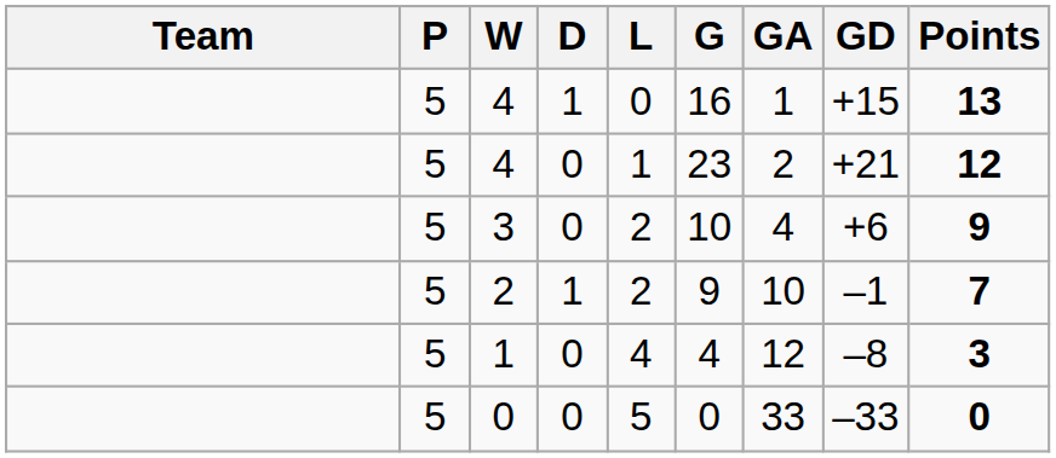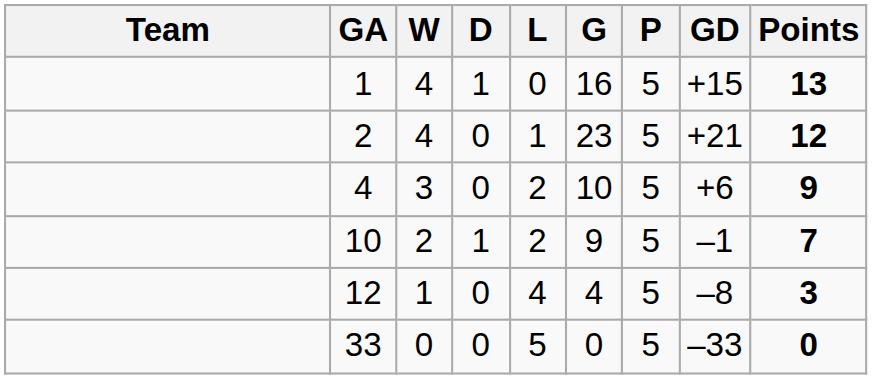columns swapped: P <-> GA
